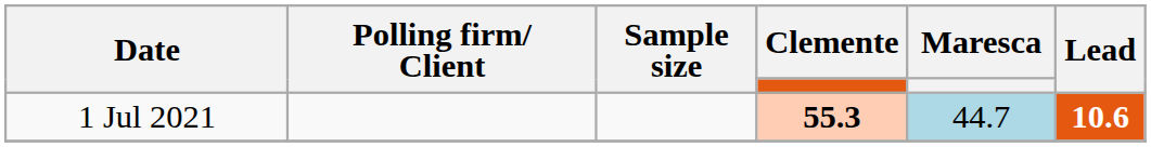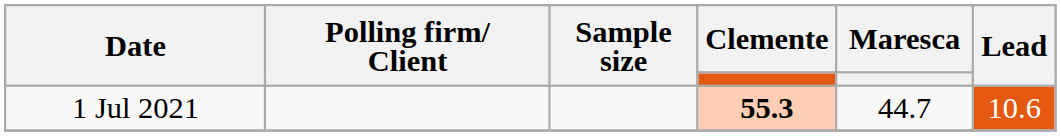1 Jul 2021 | Maresca: lightblue background -> no background
1 Jul 2021 | Lead: bold -> normal
